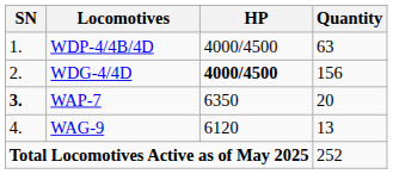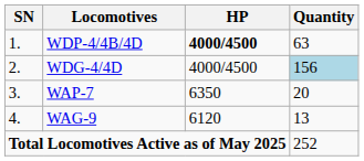WDP-4/4B/4D | HP: normal -> bold
WDG-4/4D | HP: bold -> normal
WDG-4/4D | Quantity: no background -> lightblue background
WAP-7 | SN: bold -> normal
